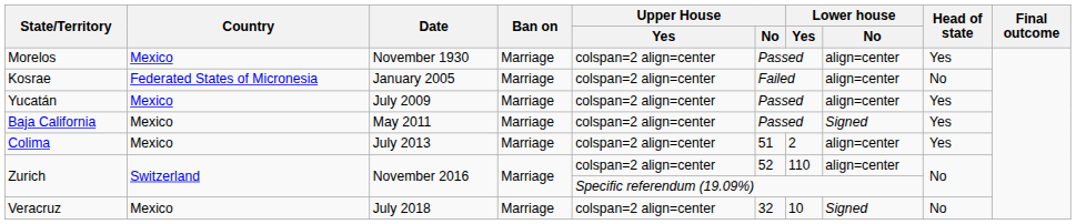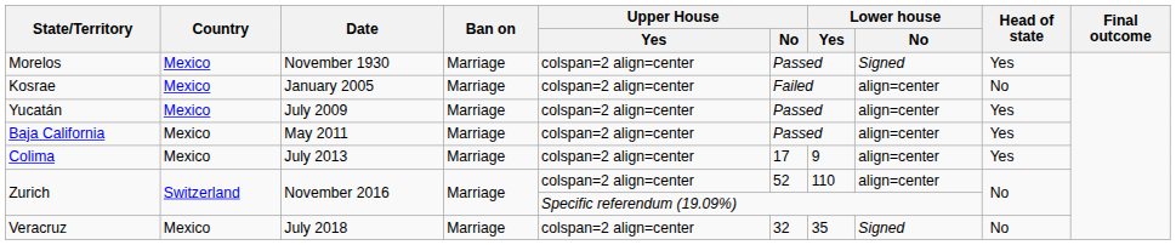Morelos | Lower house / No: align=center -> Signed
Kosrae | Country: Federated States of Micronesia -> Mexico
Baja California | Lower house / No: Signed -> align=center
Colima | Upper House / No: 51 -> 17
Colima | Lower house / Yes: 2 -> 9
Veracruz | Lower house / Yes: 10 -> 35
